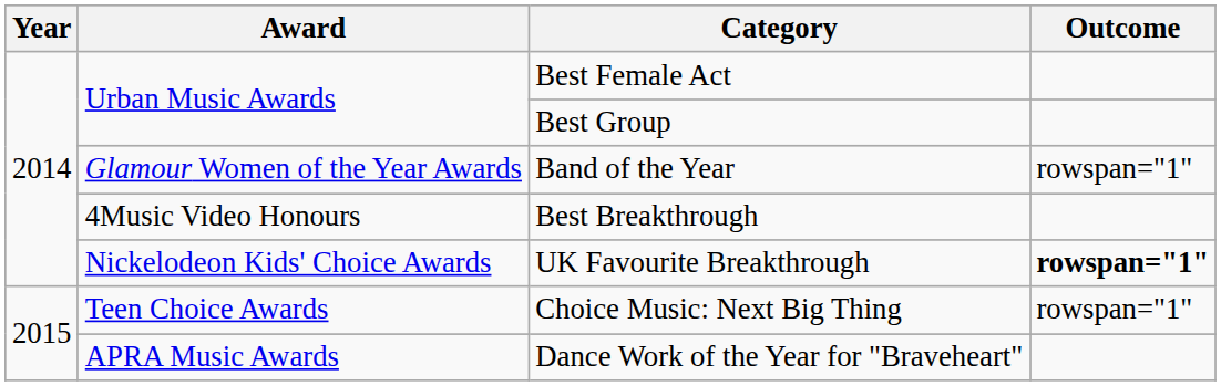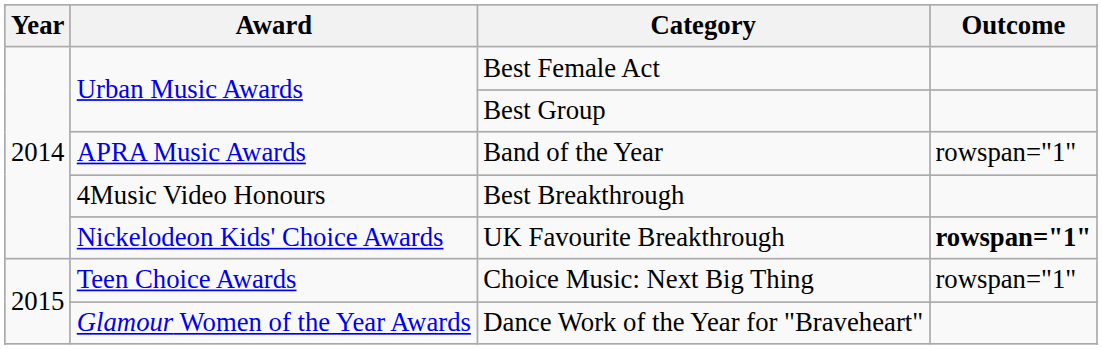Band of the Year | Award: Glamour Women of the Year Awards -> APRA Music Awards
Dance Work of the Year for "Braveheart" | Award: APRA Music Awards -> Glamour Women of the Year Awards
